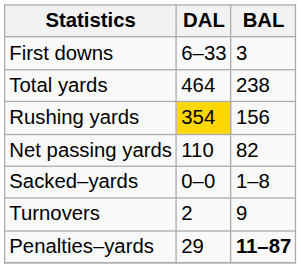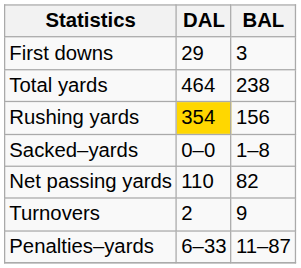First downs | DAL: 6–33 -> 29
rows swapped: Net passing yards <-> Sacked–yards
Penalties–yards | DAL: 29 -> 6–33
Penalties–yards | BAL: bold -> normal
